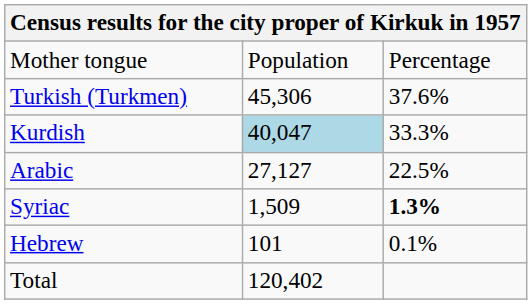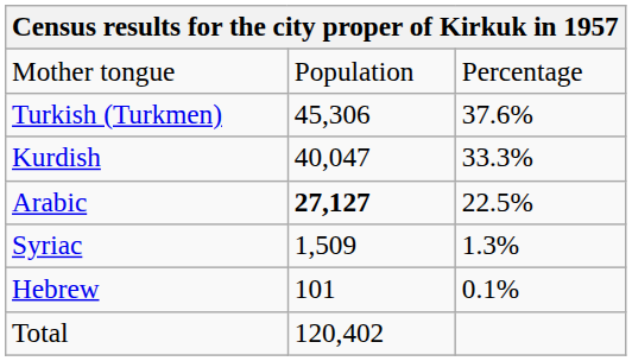Kurdish | column 2: lightblue background -> no background
Arabic | column 2: normal -> bold
Syriac | column 3: bold -> normal
